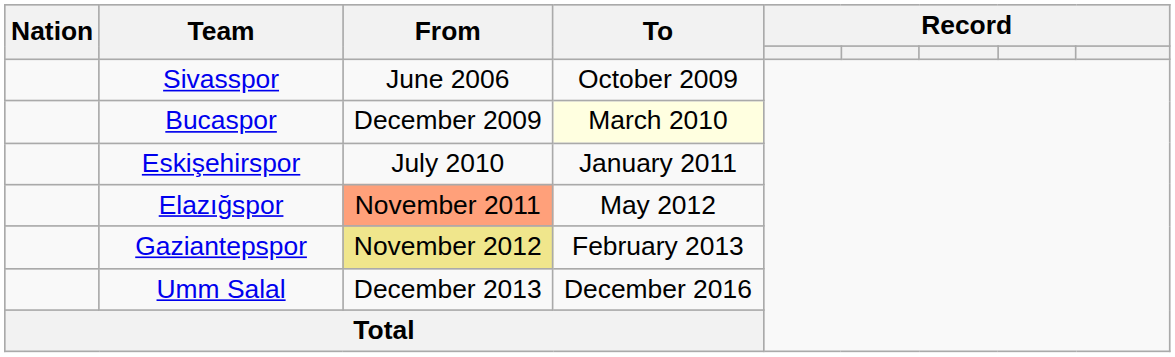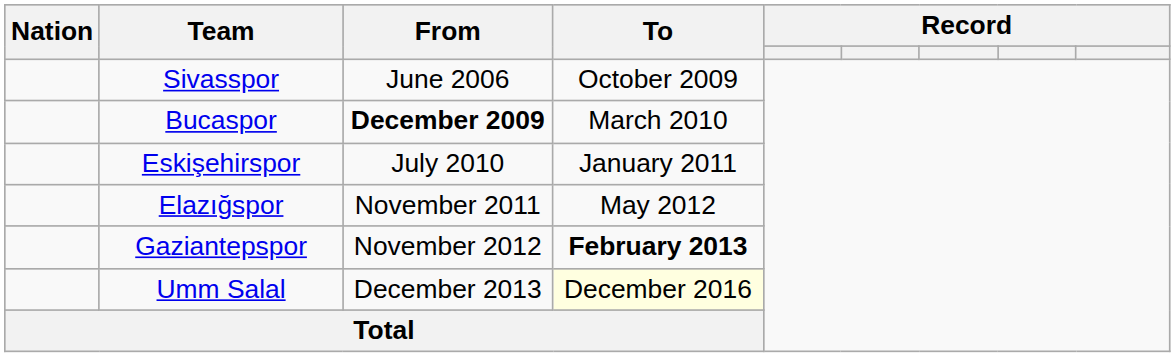Bucaspor | From: normal -> bold
Bucaspor | To: lightyellow background -> no background
Elazığspor | From: lightsalmon background -> no background
Gaziantepspor | From: khaki background -> no background
Gaziantepspor | To: normal -> bold
Umm Salal | To: no background -> lightyellow background
